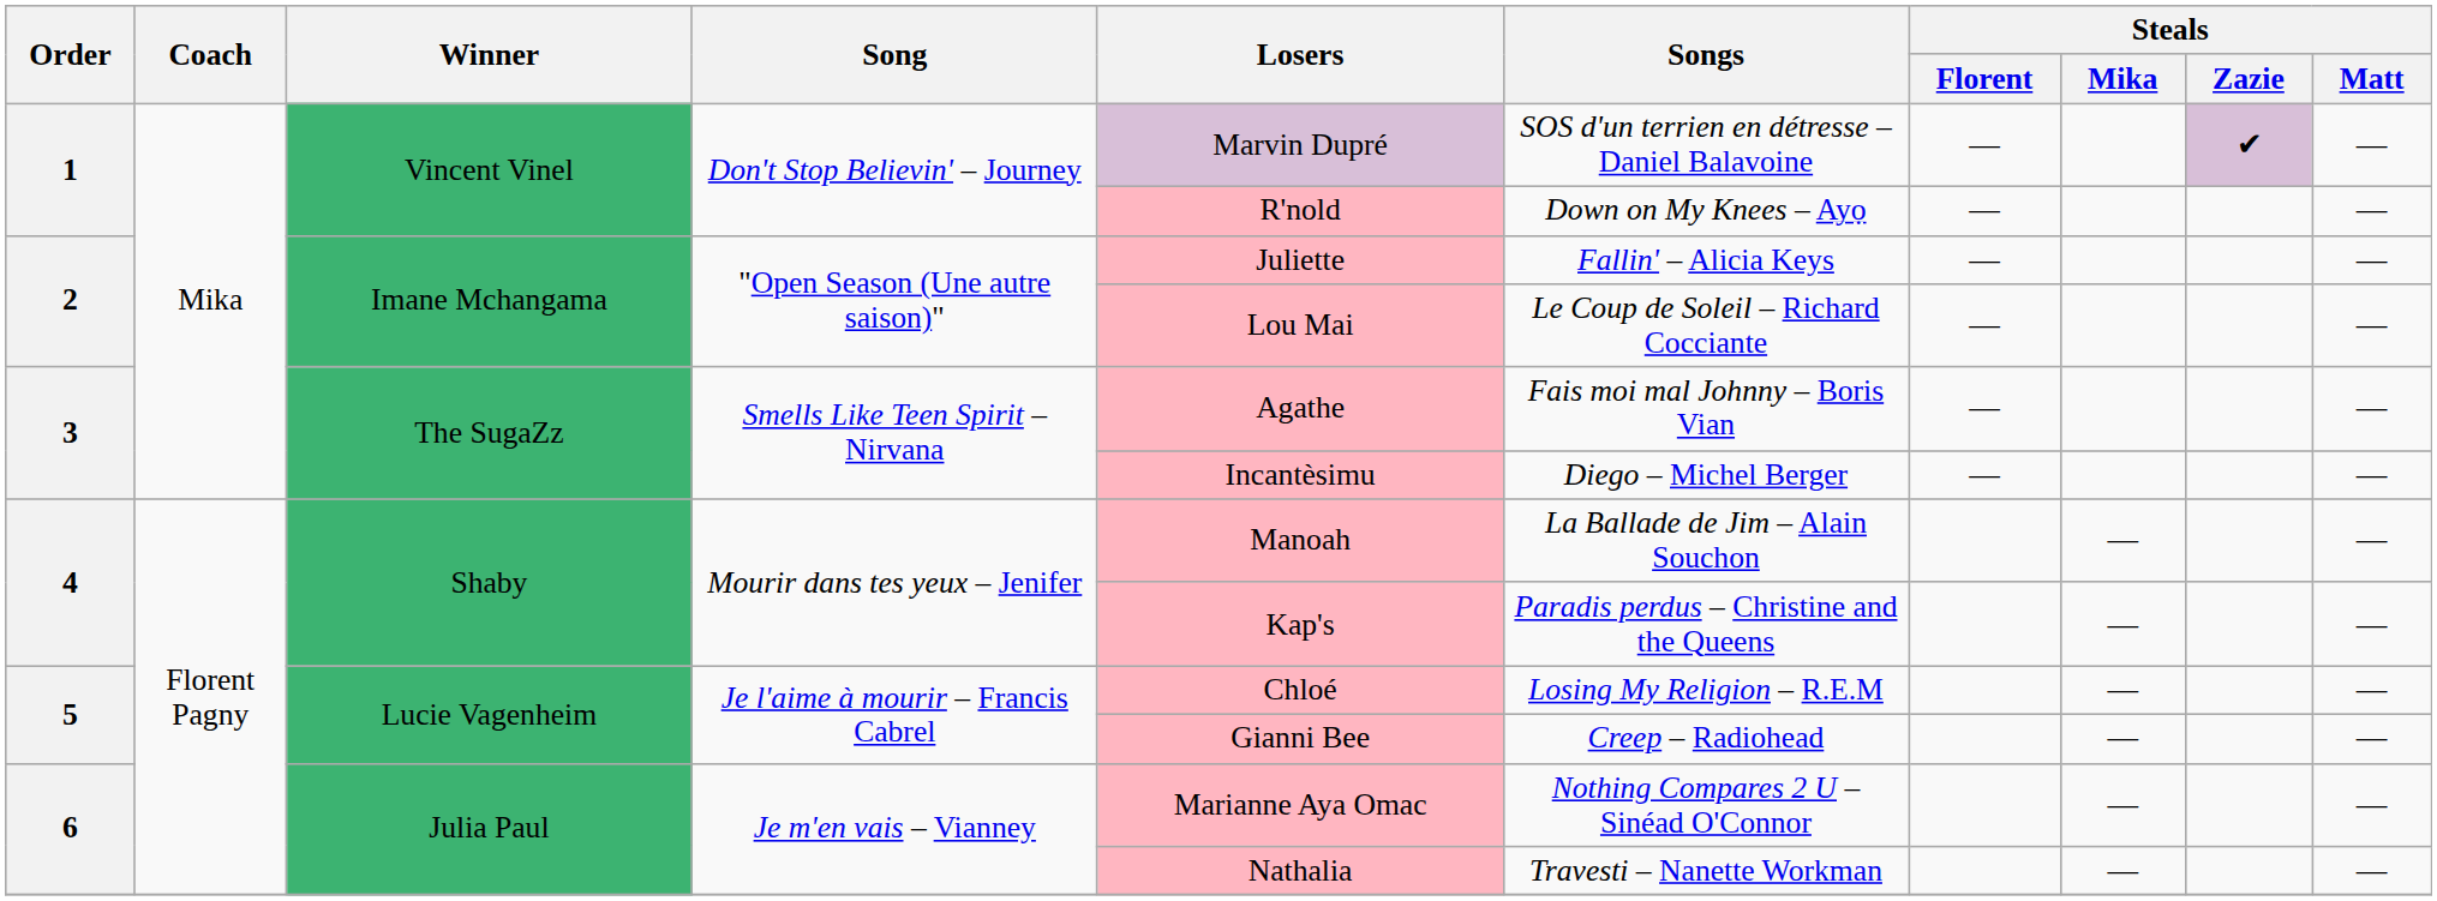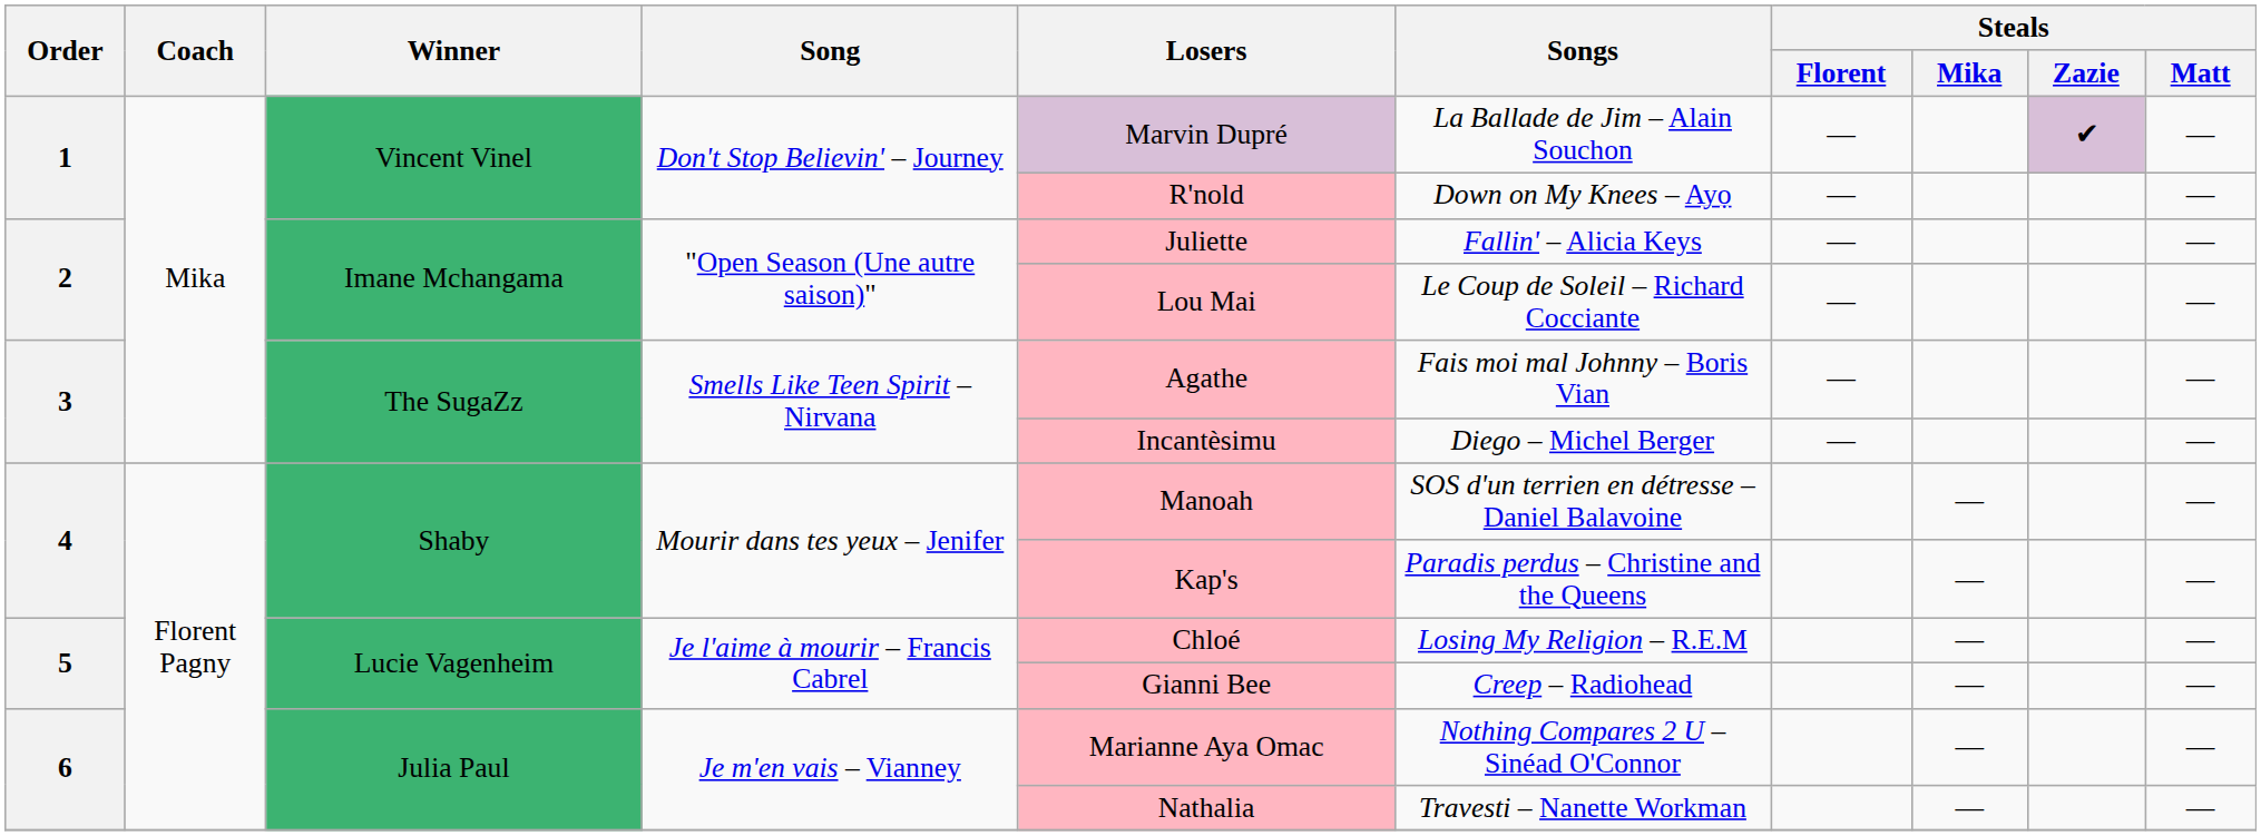row 3 | Songs: SOS d'un terrien en détresse – Daniel Balavoine -> La Ballade de Jim – Alain Souchon
row 9 | Songs: La Ballade de Jim – Alain Souchon -> SOS d'un terrien en détresse – Daniel Balavoine
